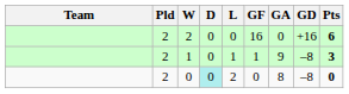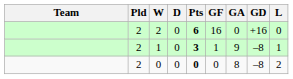columns swapped: L <-> Pts
row 4 | D: paleturquoise background -> no background
